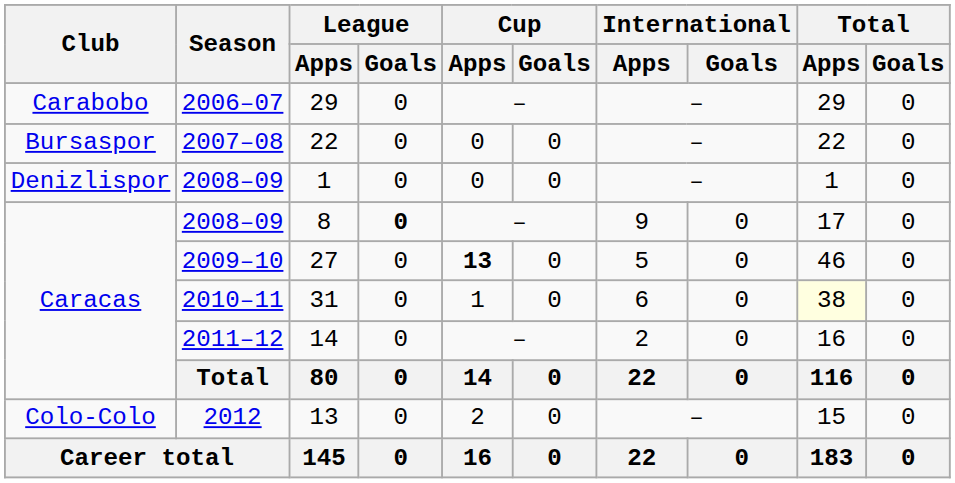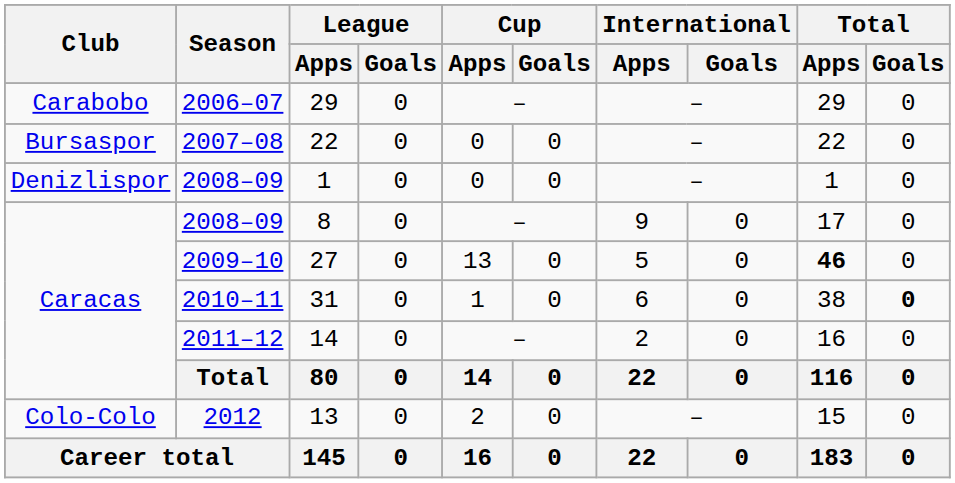8 | League / Goals: bold -> normal
27 | Cup / Apps: bold -> normal
27 | Total / Apps: normal -> bold
31 | Total / Apps: lightyellow background -> no background
31 | Total / Goals: normal -> bold
